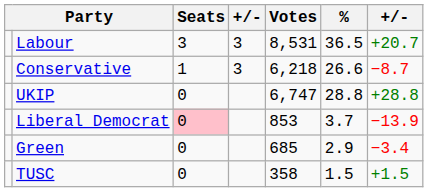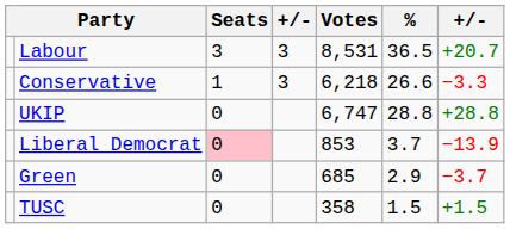Conservative | column 7: −8.7 -> −3.3
Green | column 7: −3.4 -> −3.7
